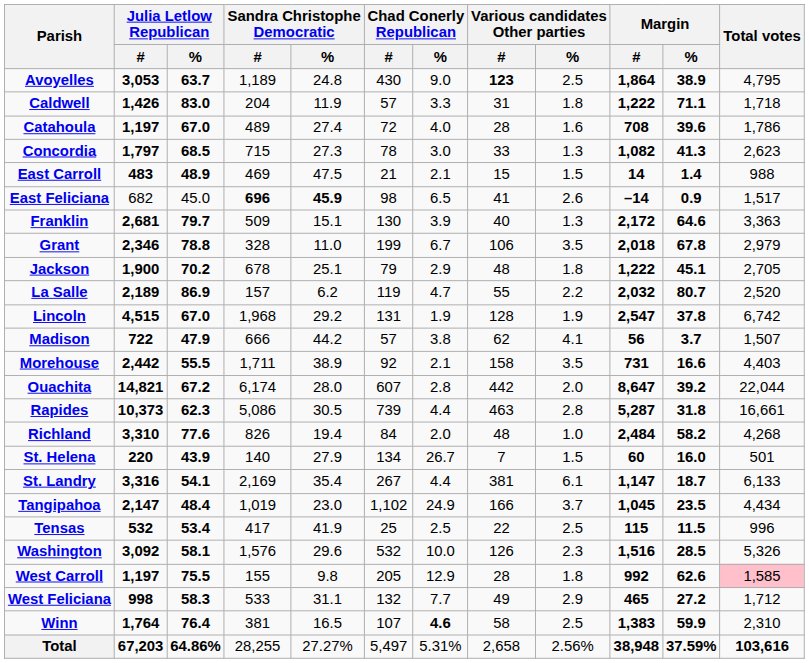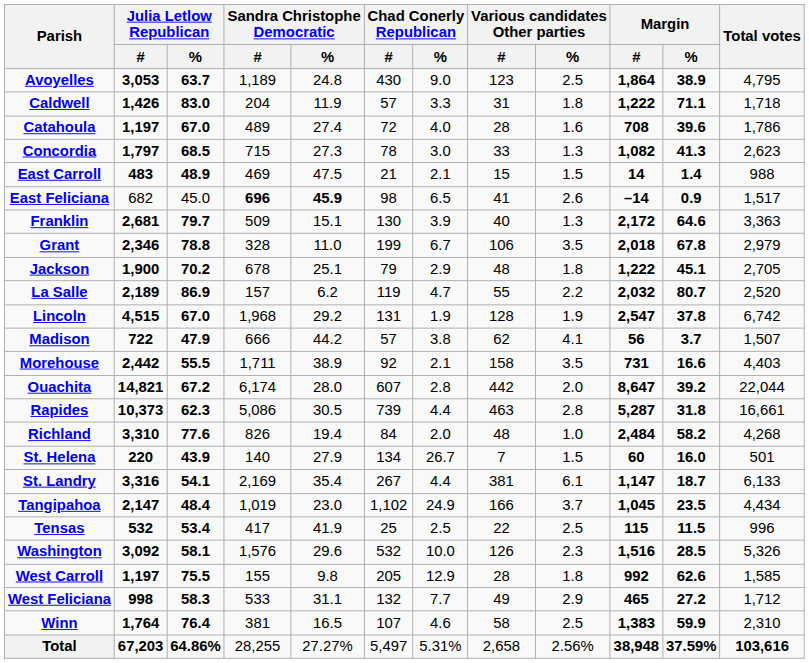Avoyelles | Various candidates Other parties / #: bold -> normal
West Carroll | Total votes: pink background -> no background
Winn | Chad Conerly Republican / %: bold -> normal
